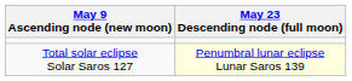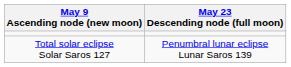row 3 | May 23 Descending node (full moon): lightyellow background -> no background
